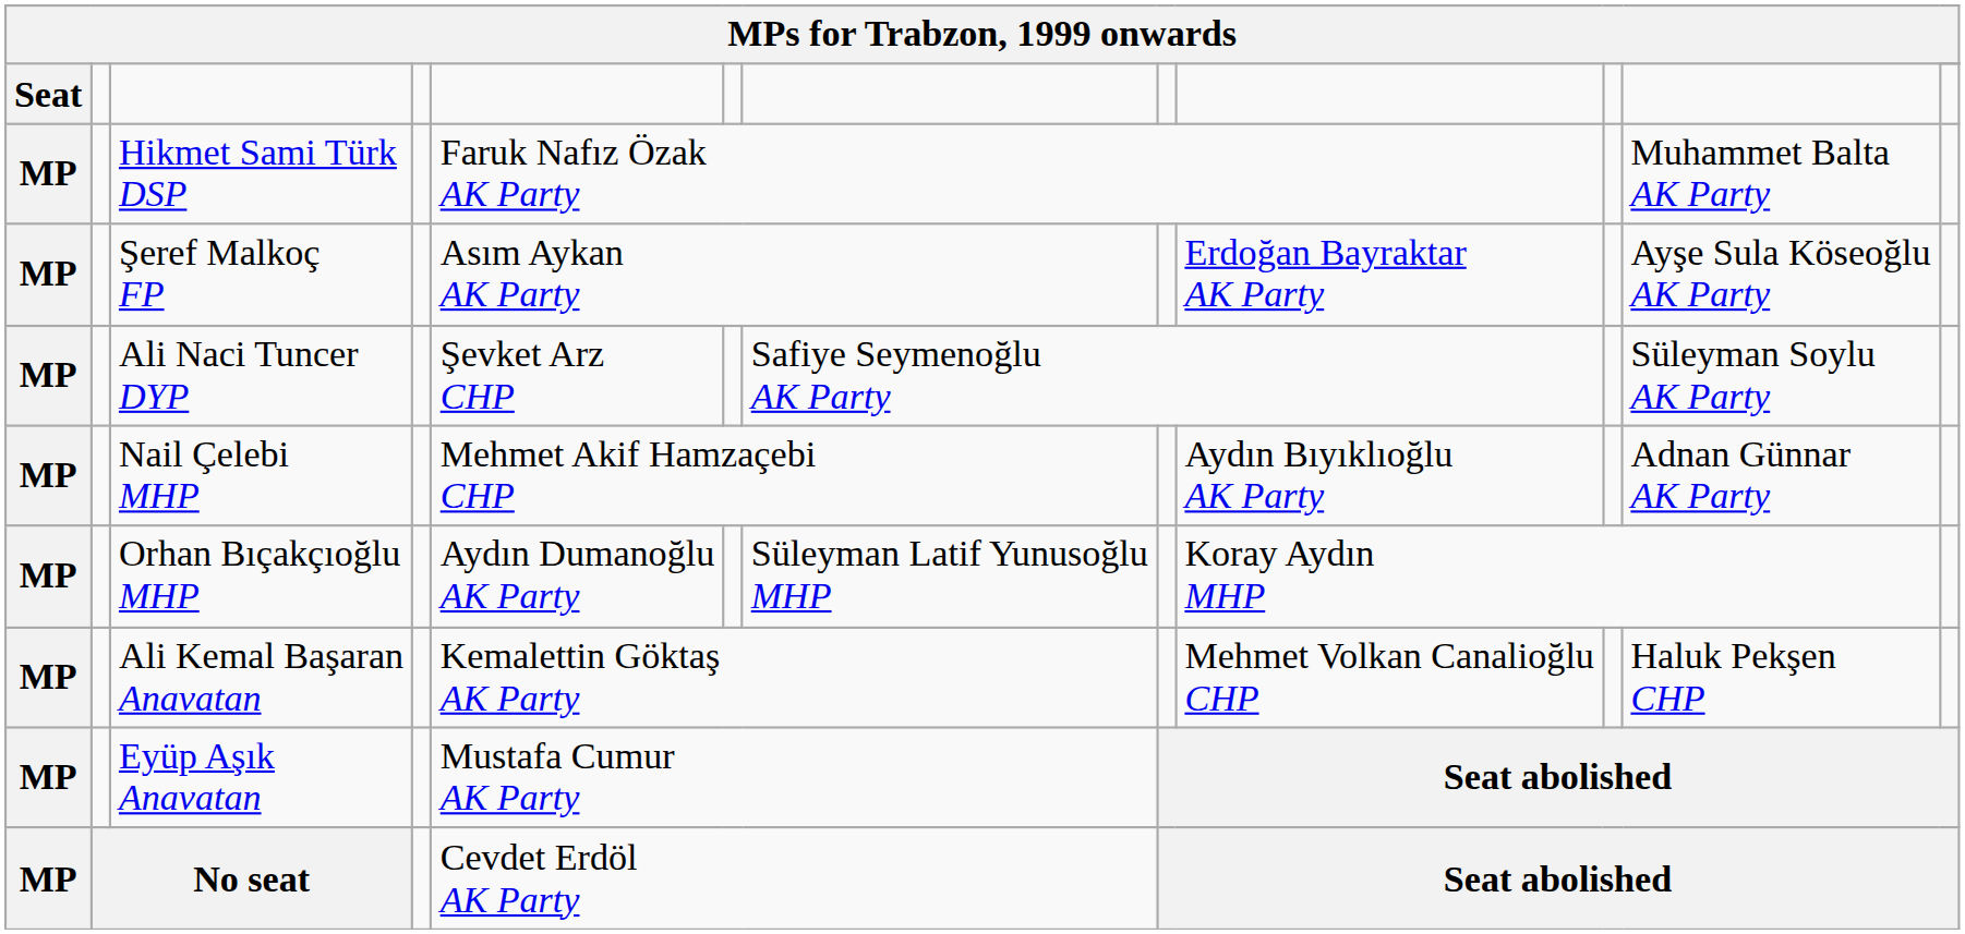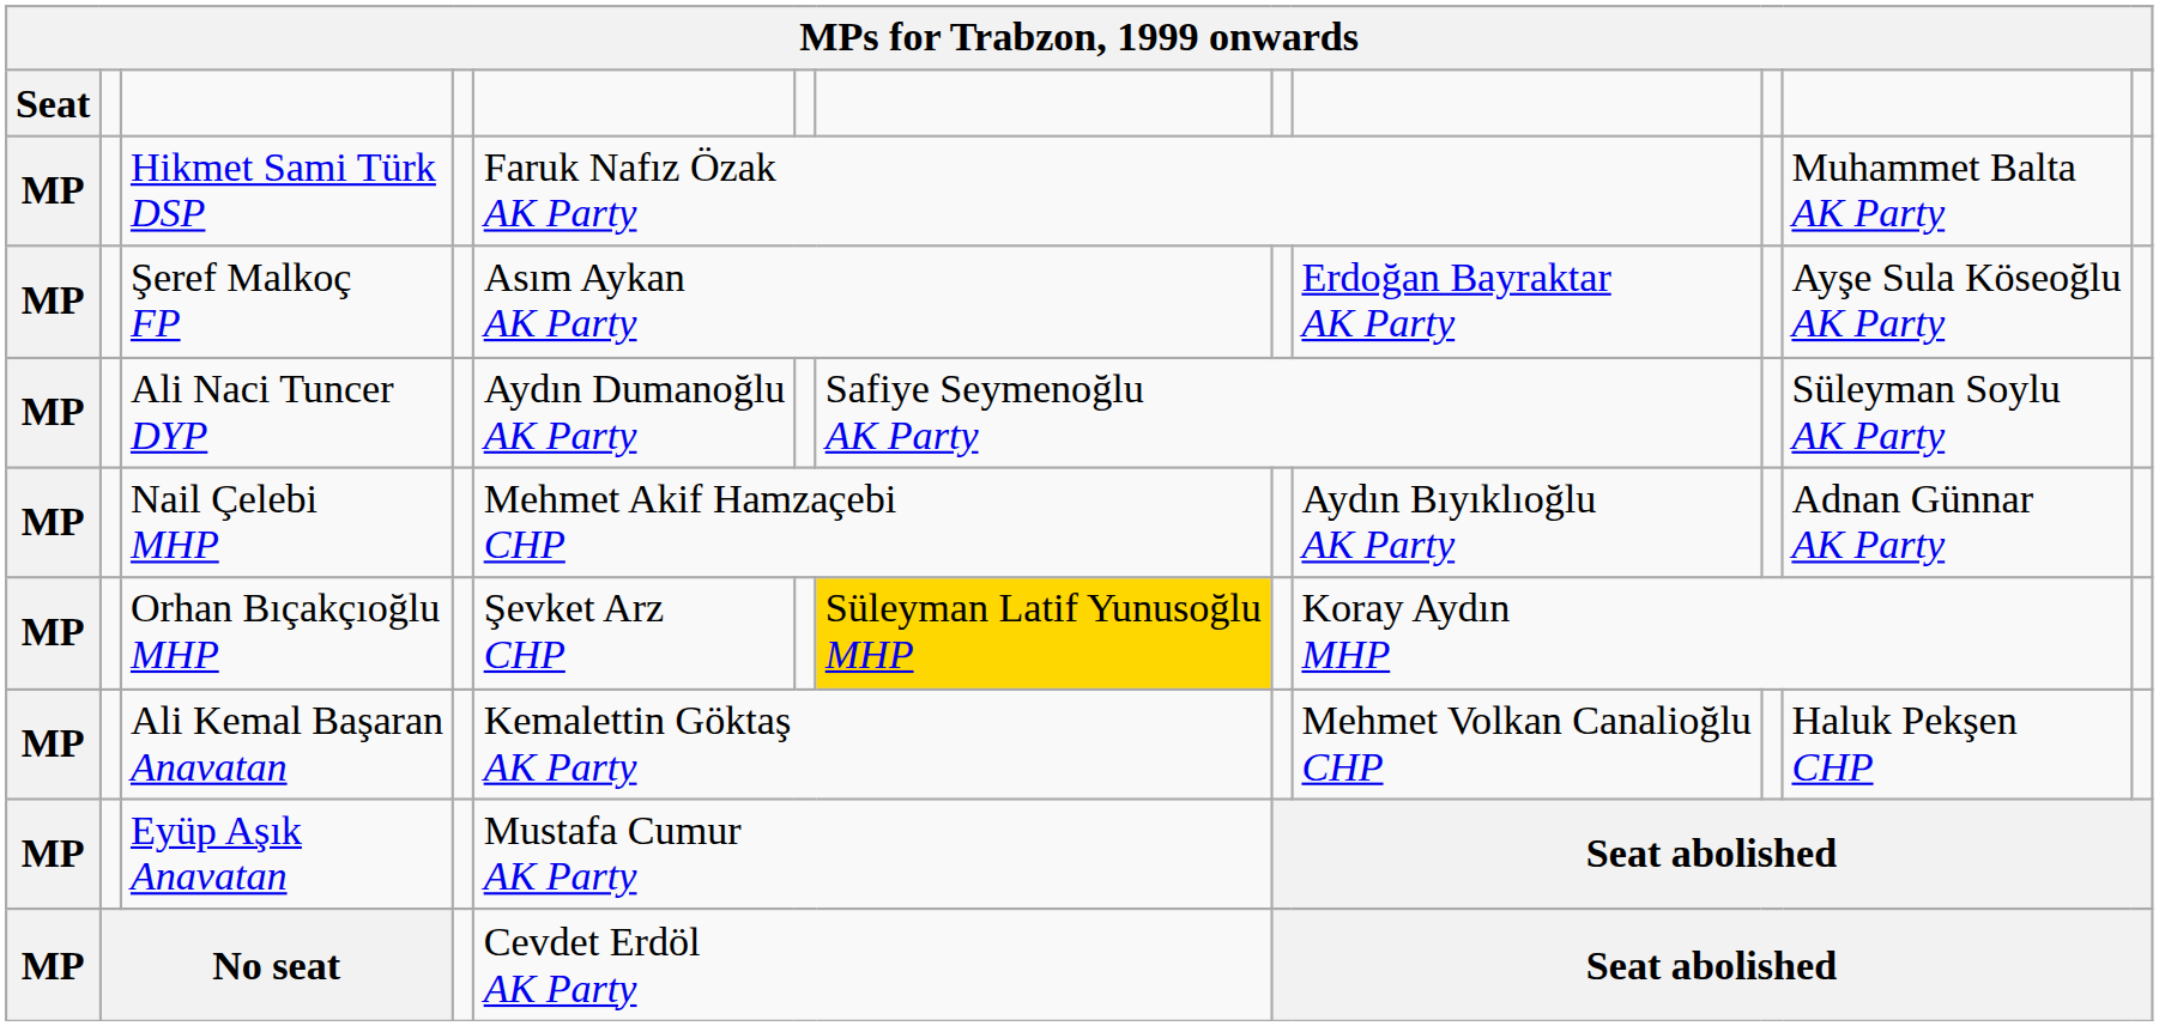Ali Naci Tuncer DYP | column 5: Şevket Arz CHP -> Aydın Dumanoğlu AK Party
Orhan Bıçakçıoğlu MHP | column 5: Aydın Dumanoğlu AK Party -> Şevket Arz CHP
Orhan Bıçakçıoğlu MHP | column 7: no background -> gold background
